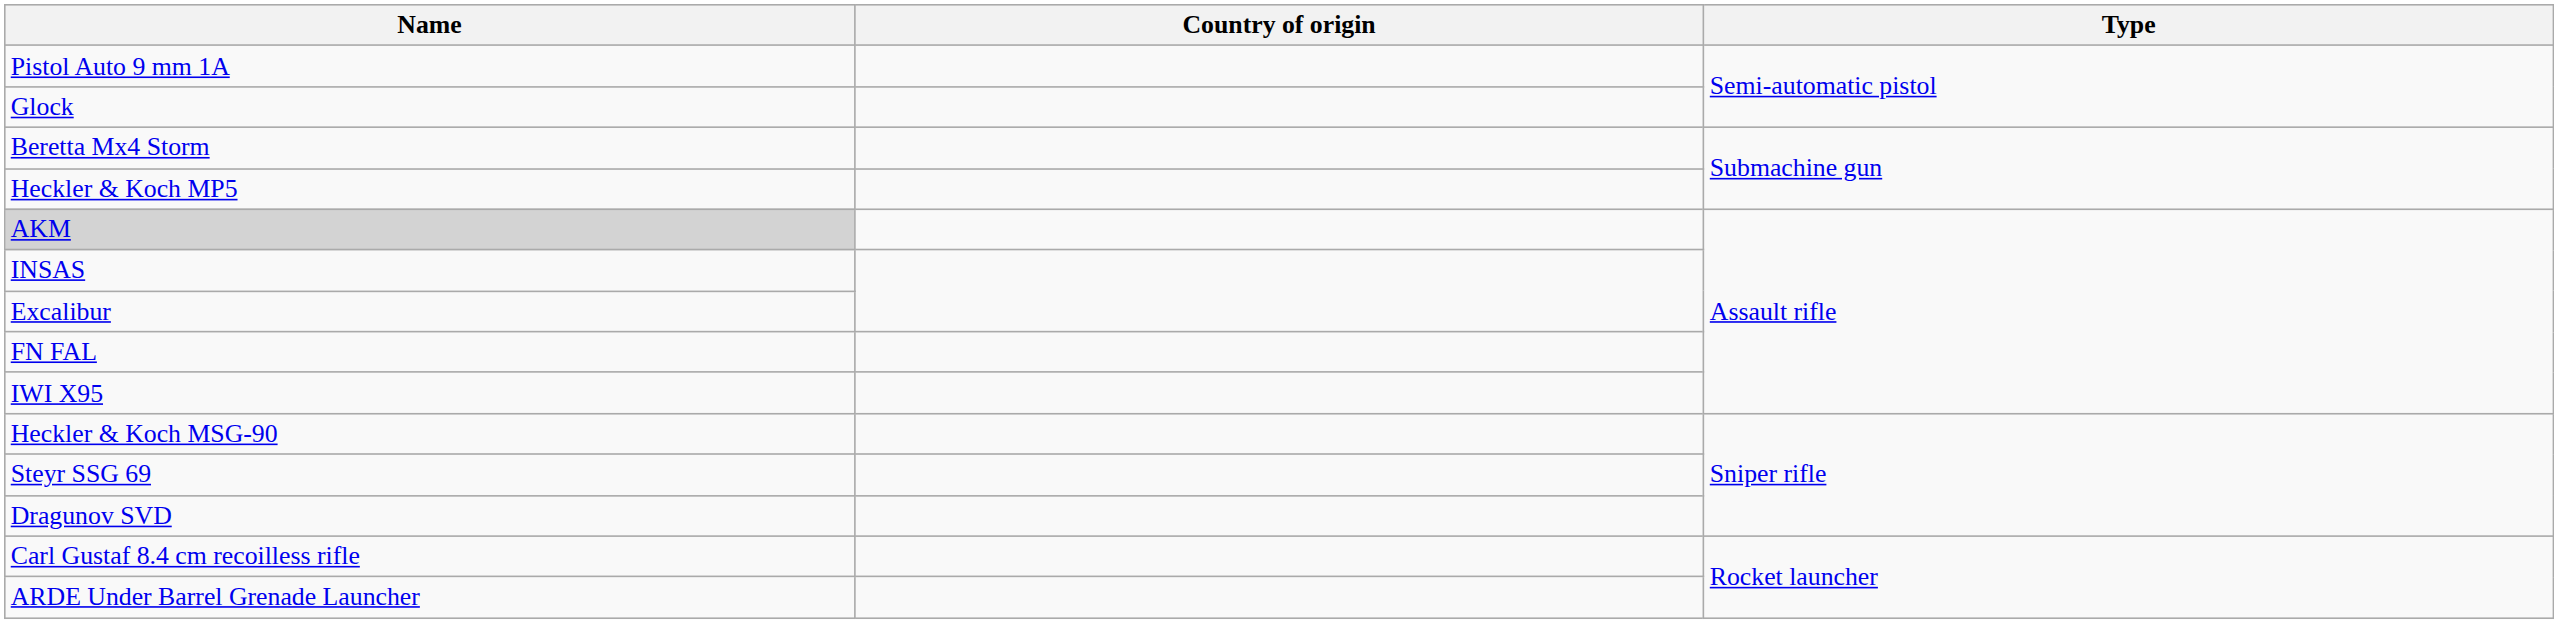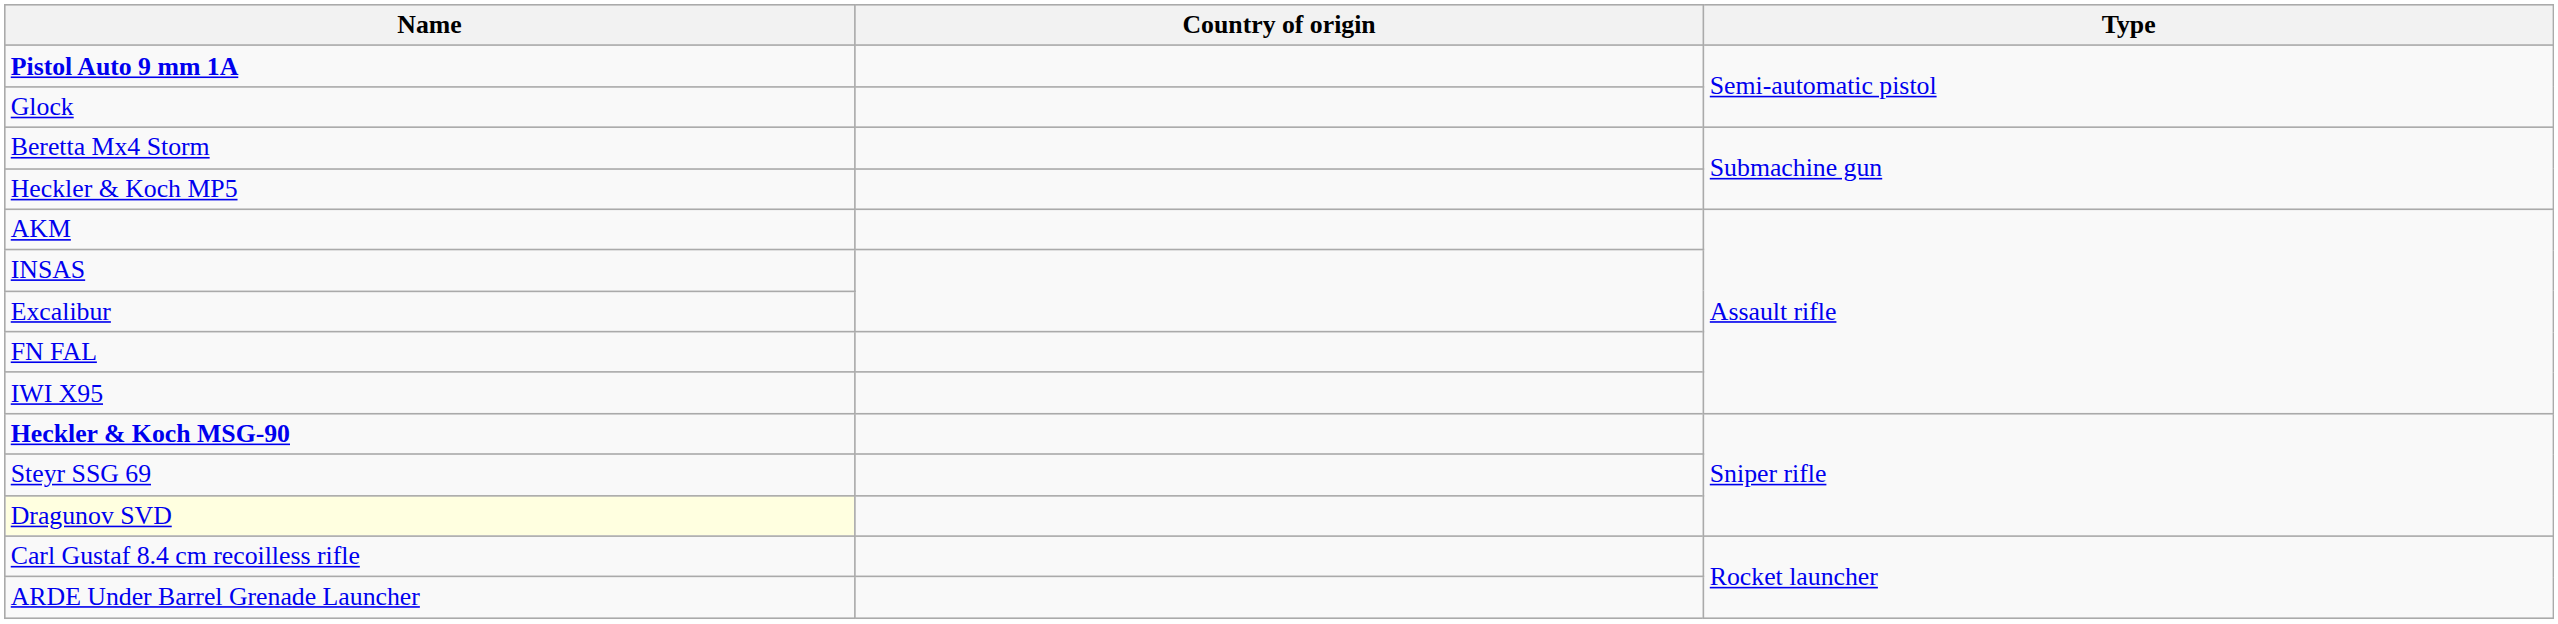Pistol Auto 9 mm 1A | Name: normal -> bold
AKM | Name: lightgrey background -> no background
Heckler & Koch MSG-90 | Name: normal -> bold
Dragunov SVD | Name: no background -> lightyellow background
